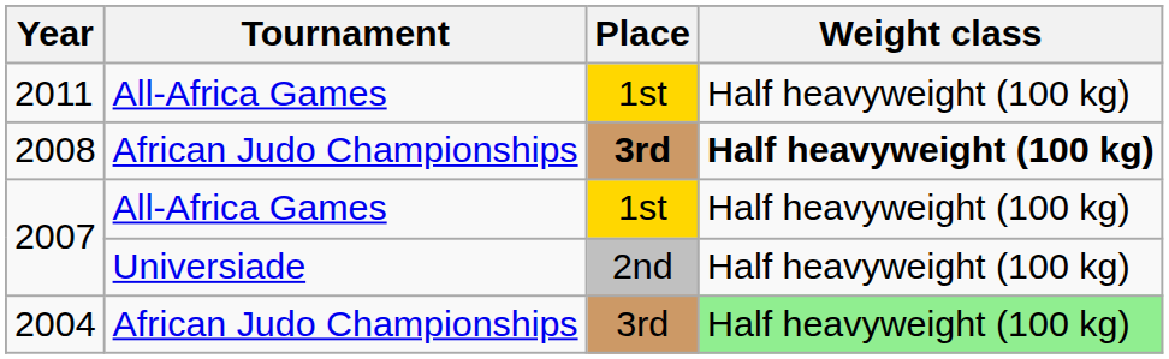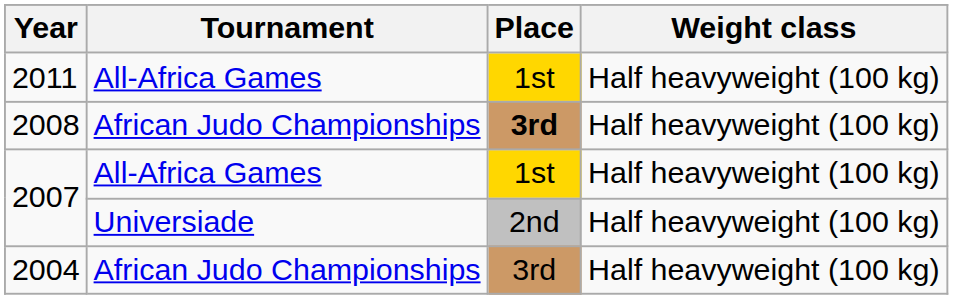2008 | Weight class: bold -> normal
2004 | Weight class: lightgreen background -> no background
